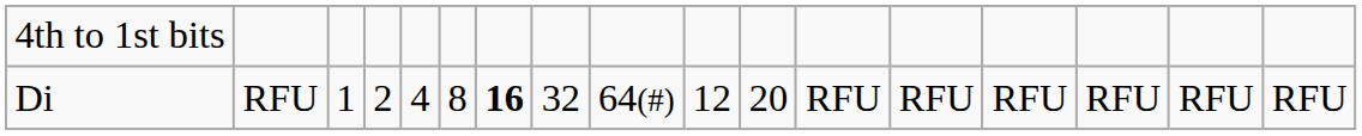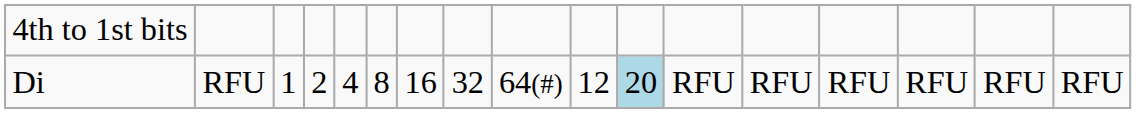Di | column 7: bold -> normal
Di | column 11: no background -> lightblue background
